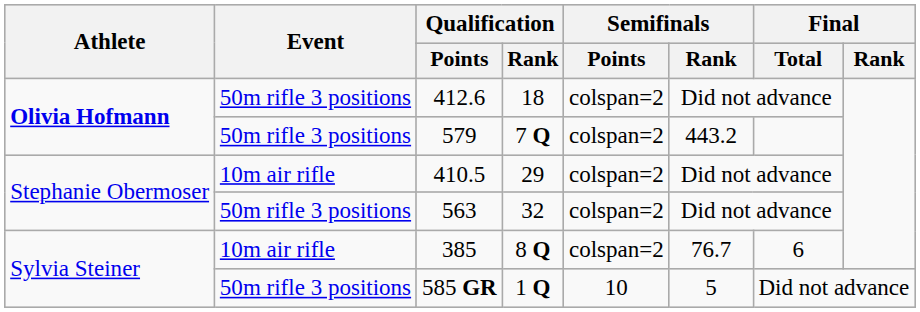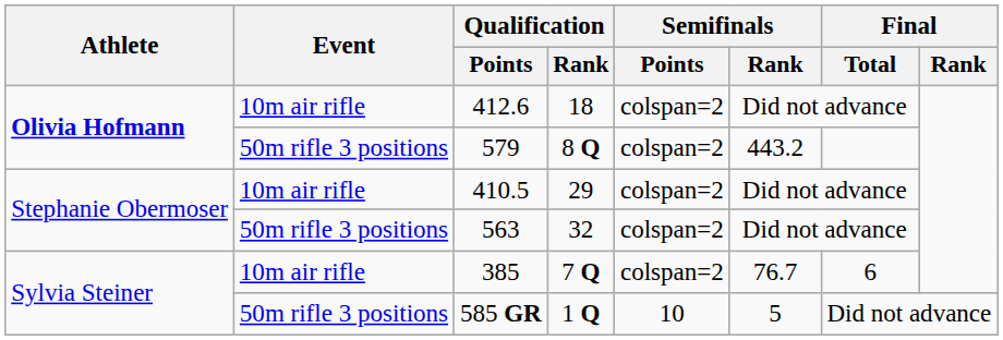412.6 | Event: 50m rifle 3 positions -> 10m air rifle
579 | Qualification / Rank: 7 Q -> 8 Q
385 | Qualification / Rank: 8 Q -> 7 Q
